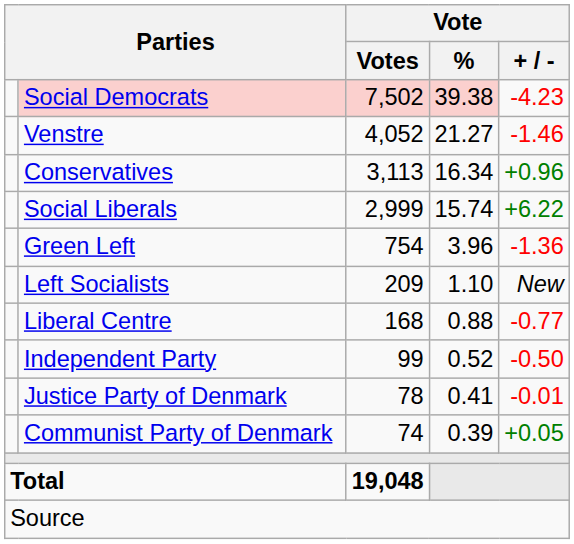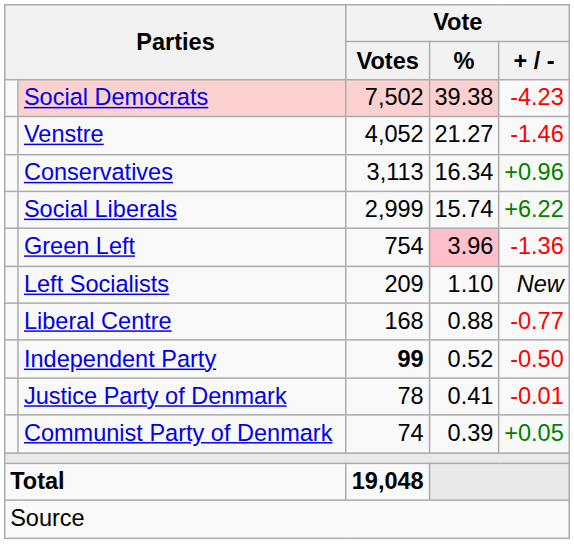Green Left | Vote / %: no background -> pink background
Independent Party | Vote / Votes: normal -> bold
